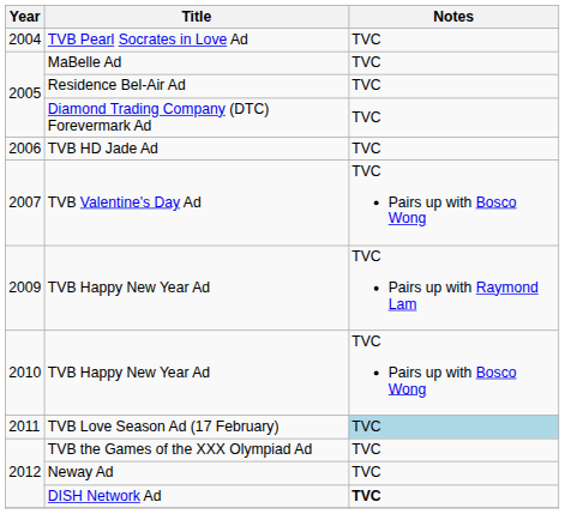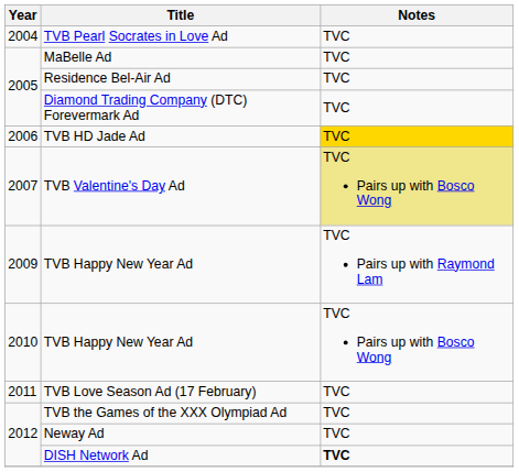TVB HD Jade Ad | Notes: no background -> gold background
TVB Valentine's Day Ad | Notes: no background -> khaki background
TVB Love Season Ad (17 February) | Notes: lightblue background -> no background
